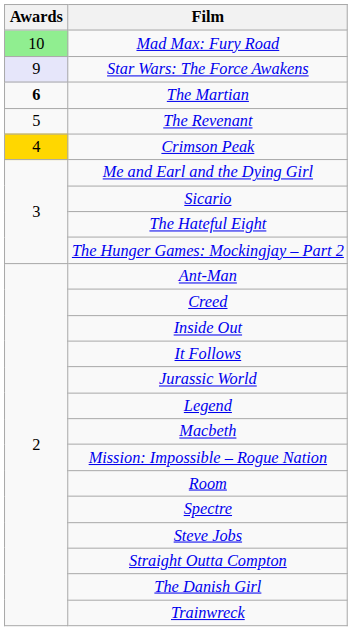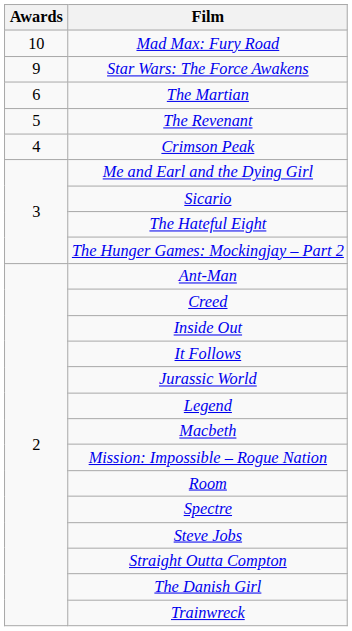Mad Max: Fury Road | Awards: lightgreen background -> no background
Star Wars: The Force Awakens | Awards: lavender background -> no background
The Martian | Awards: bold -> normal
Crimson Peak | Awards: gold background -> no background
